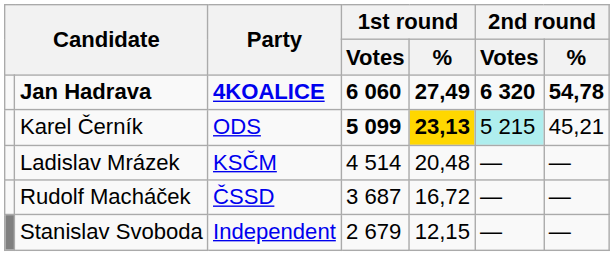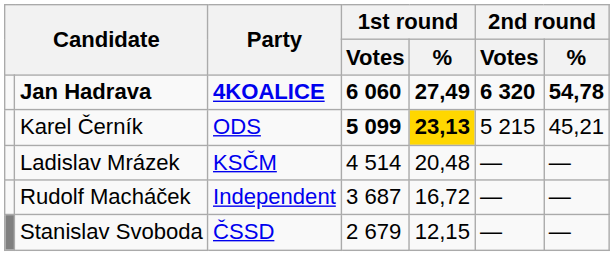Karel Černík | 2nd round / Votes: paleturquoise background -> no background
Rudolf Macháček | Party: ČSSD -> Independent
Stanislav Svoboda | Party: Independent -> ČSSD
